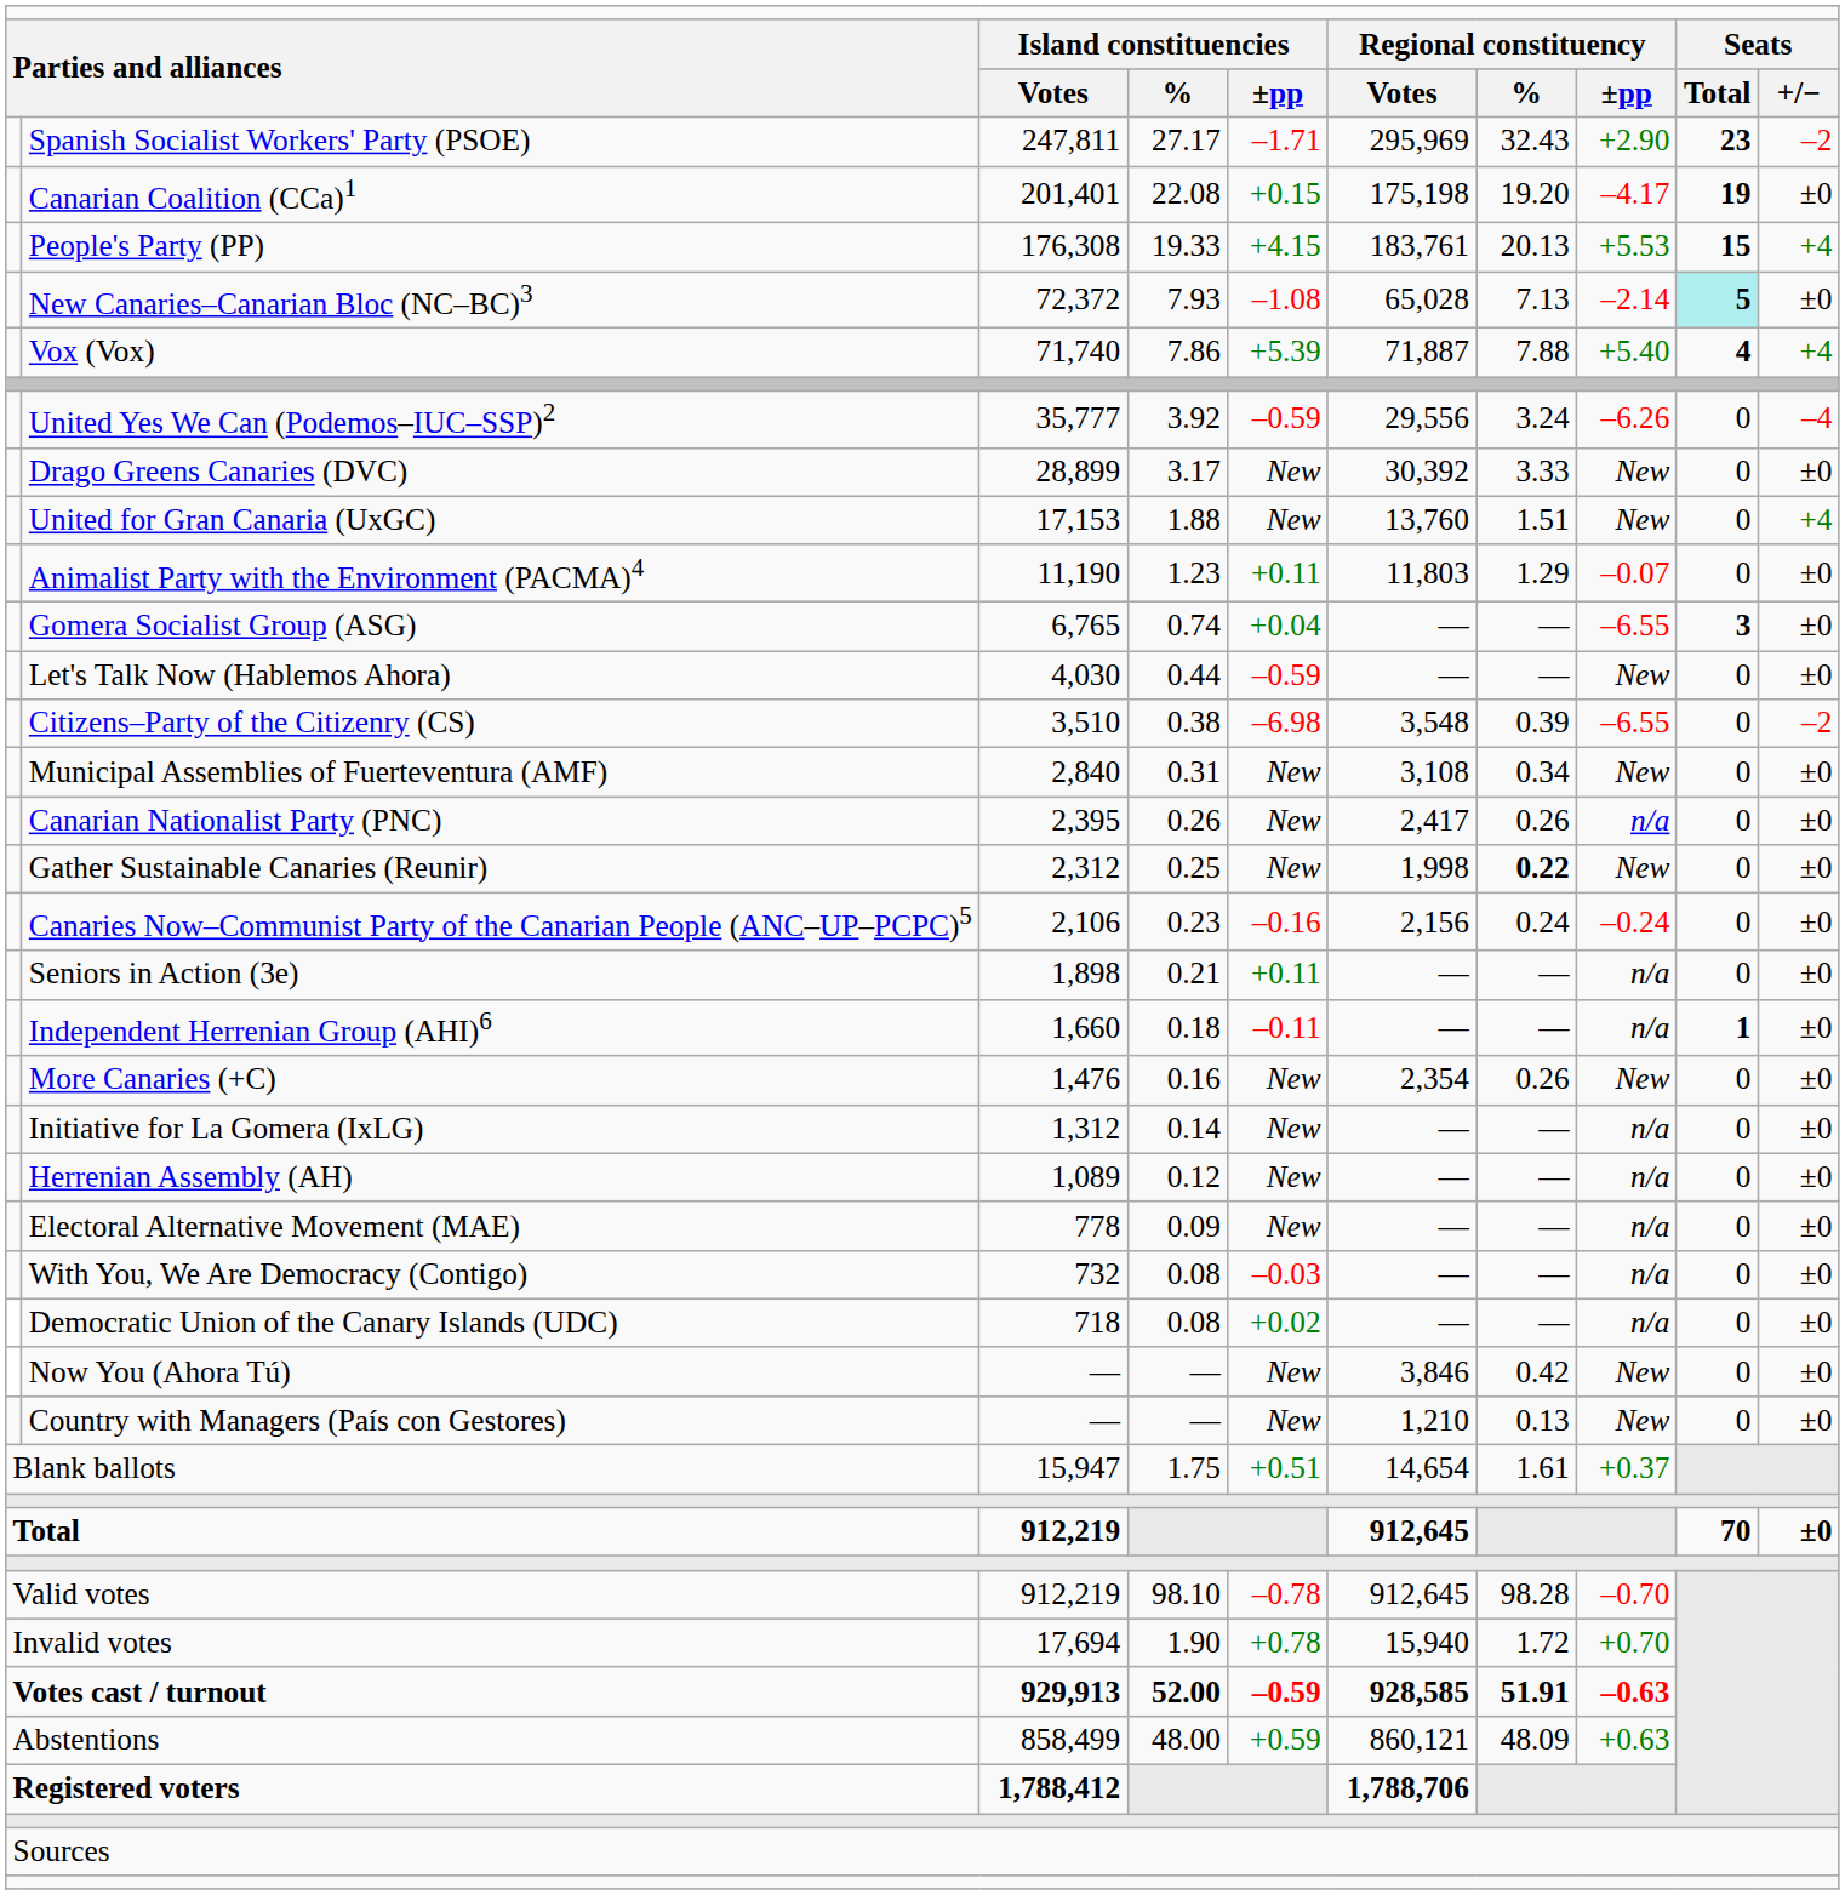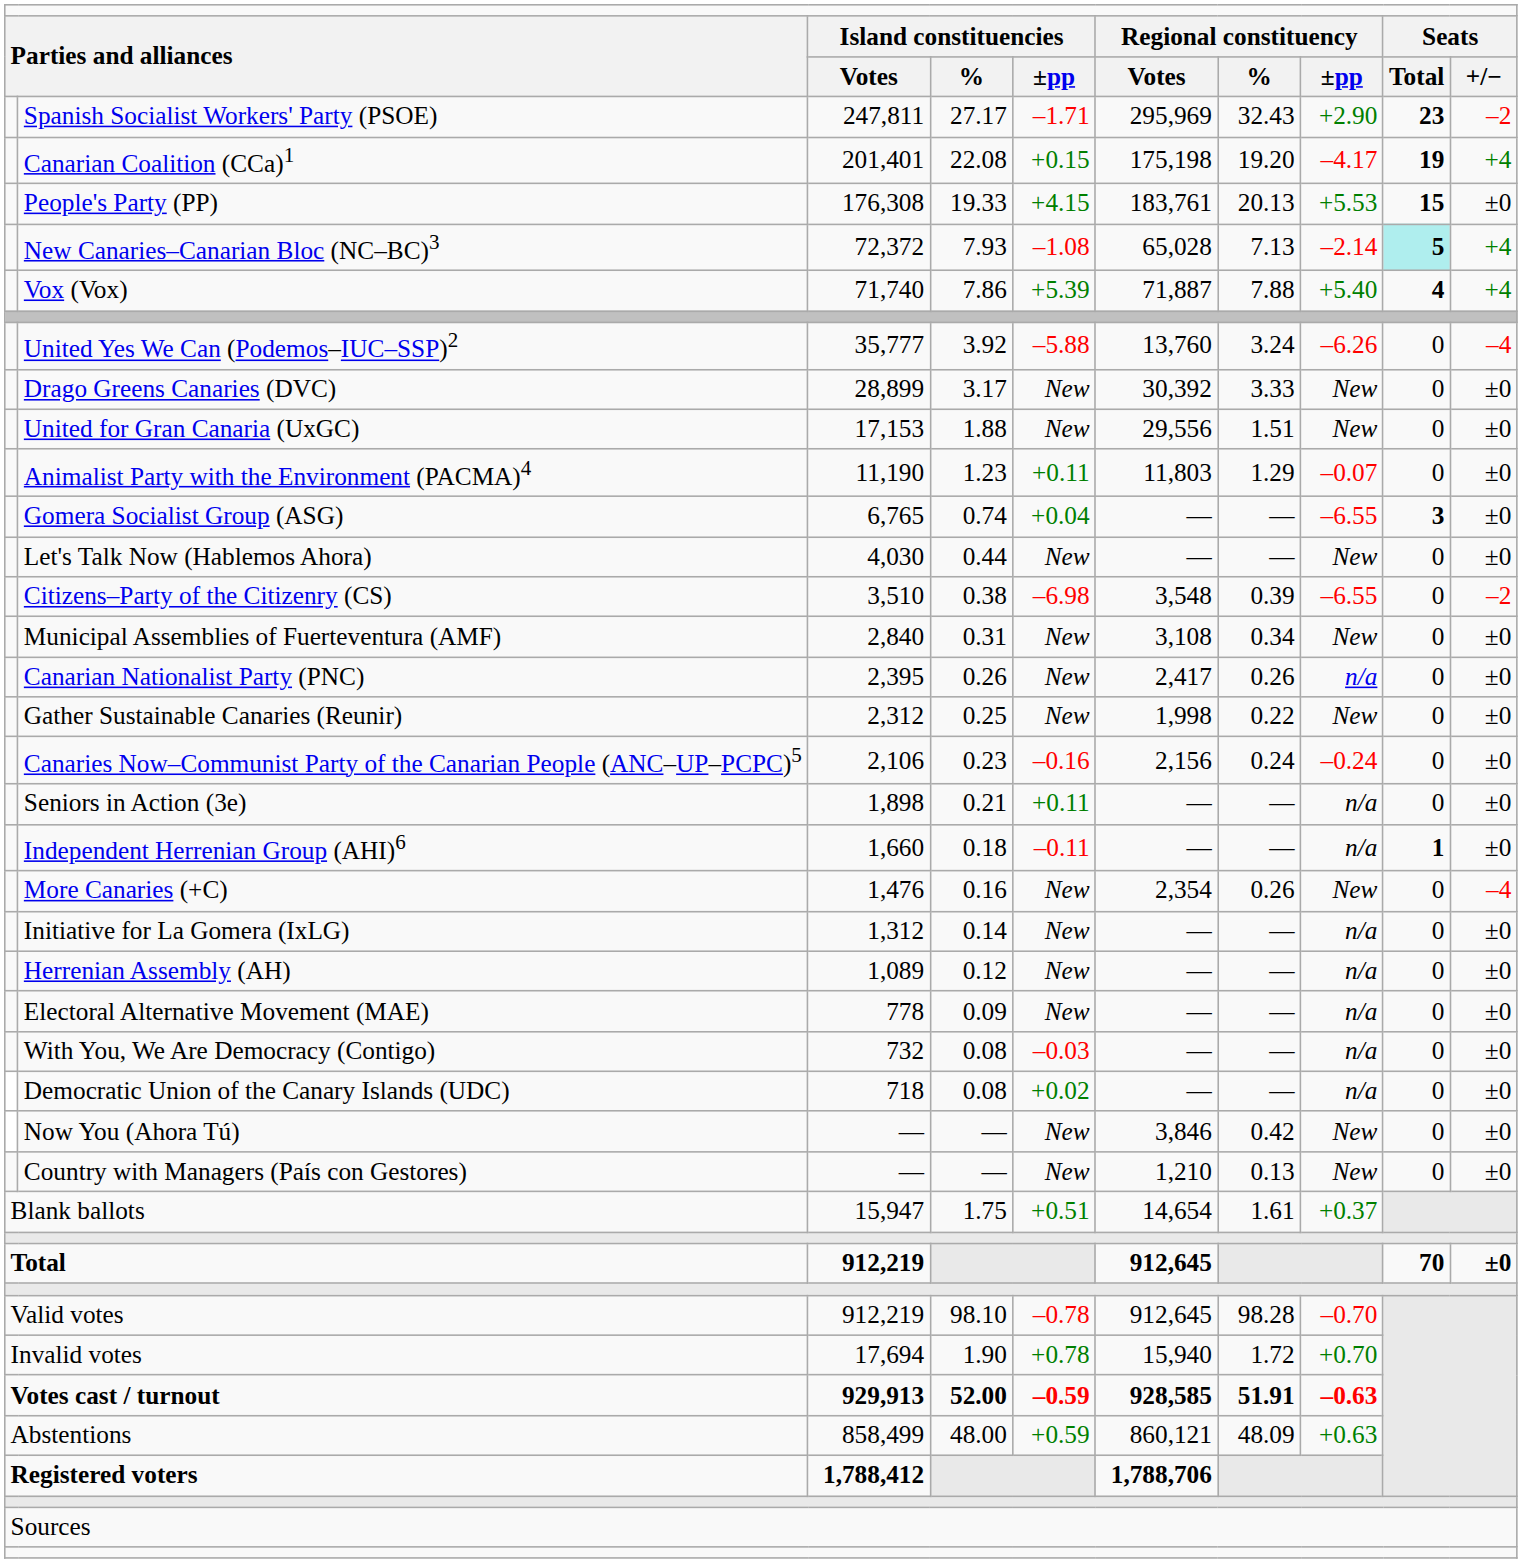Canarian Coalition (CCa)1 | column 10: ±0 -> +4
People's Party (PP) | column 10: +4 -> ±0
New Canaries–Canarian Bloc (NC–BC)3 | column 10: ±0 -> +4
United Yes We Can (Podemos–IUC–SSP)2 | column 5: –0.59 -> –5.88
United Yes We Can (Podemos–IUC–SSP)2 | column 6: 29,556 -> 13,760
United for Gran Canaria (UxGC) | column 6: 13,760 -> 29,556
United for Gran Canaria (UxGC) | column 10: +4 -> ±0
Let's Talk Now (Hablemos Ahora) | column 5: –0.59 -> New
Gather Sustainable Canaries (Reunir) | column 7: bold -> normal
More Canaries (+C) | column 10: ±0 -> –4
